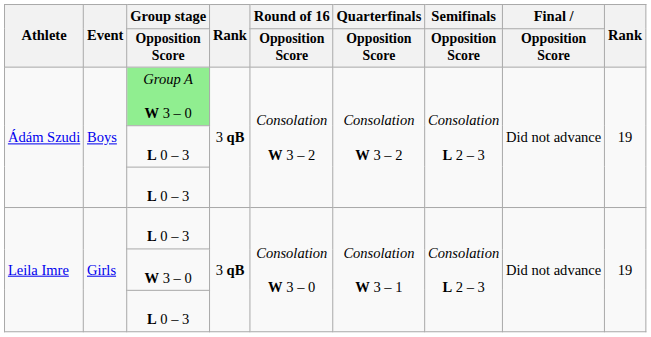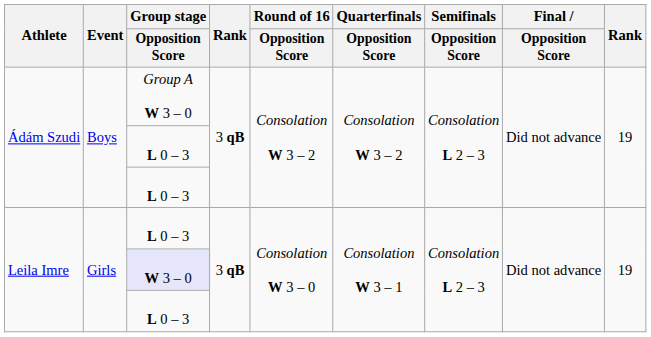Group A W 3 – 0 | Group stage / Opposition Score: lightgreen background -> no background
W 3 – 0 | Group stage / Opposition Score: no background -> lavender background
